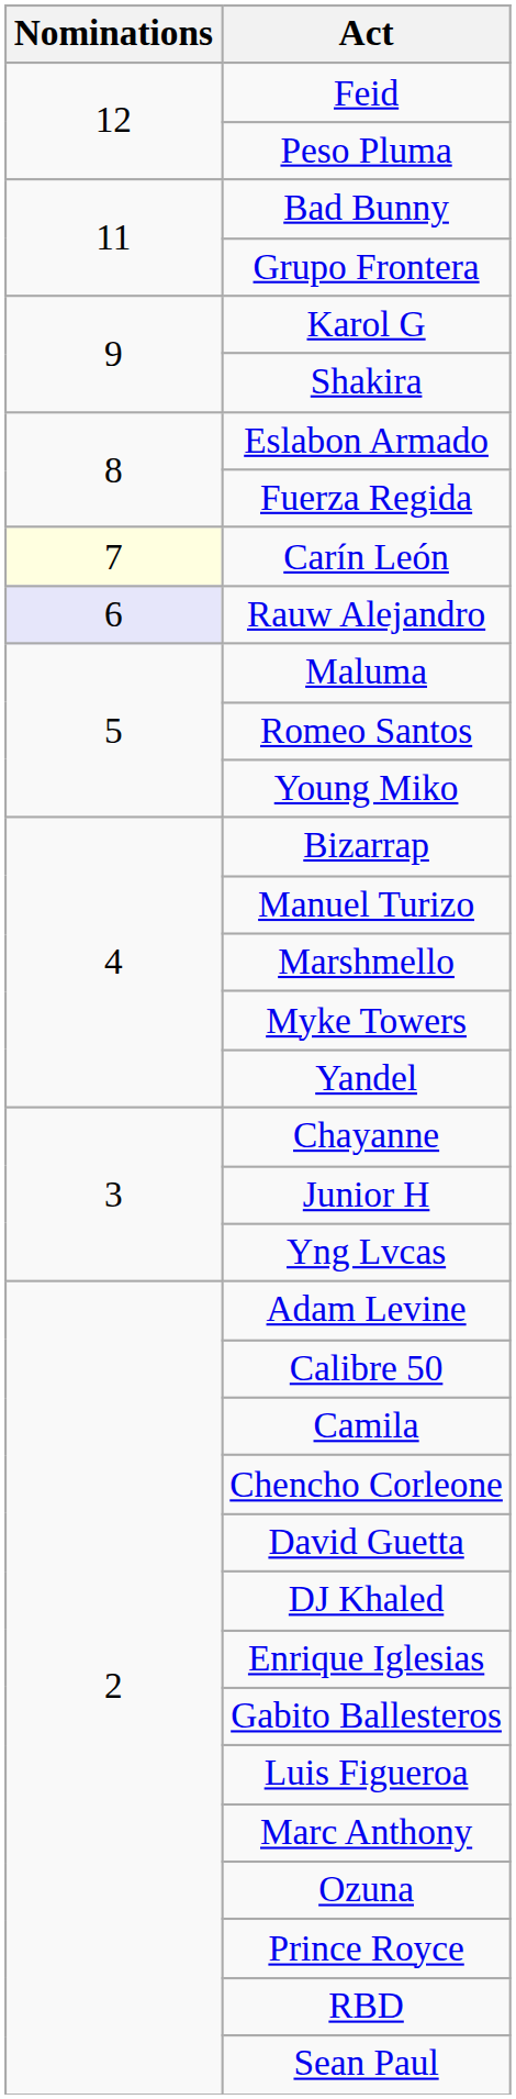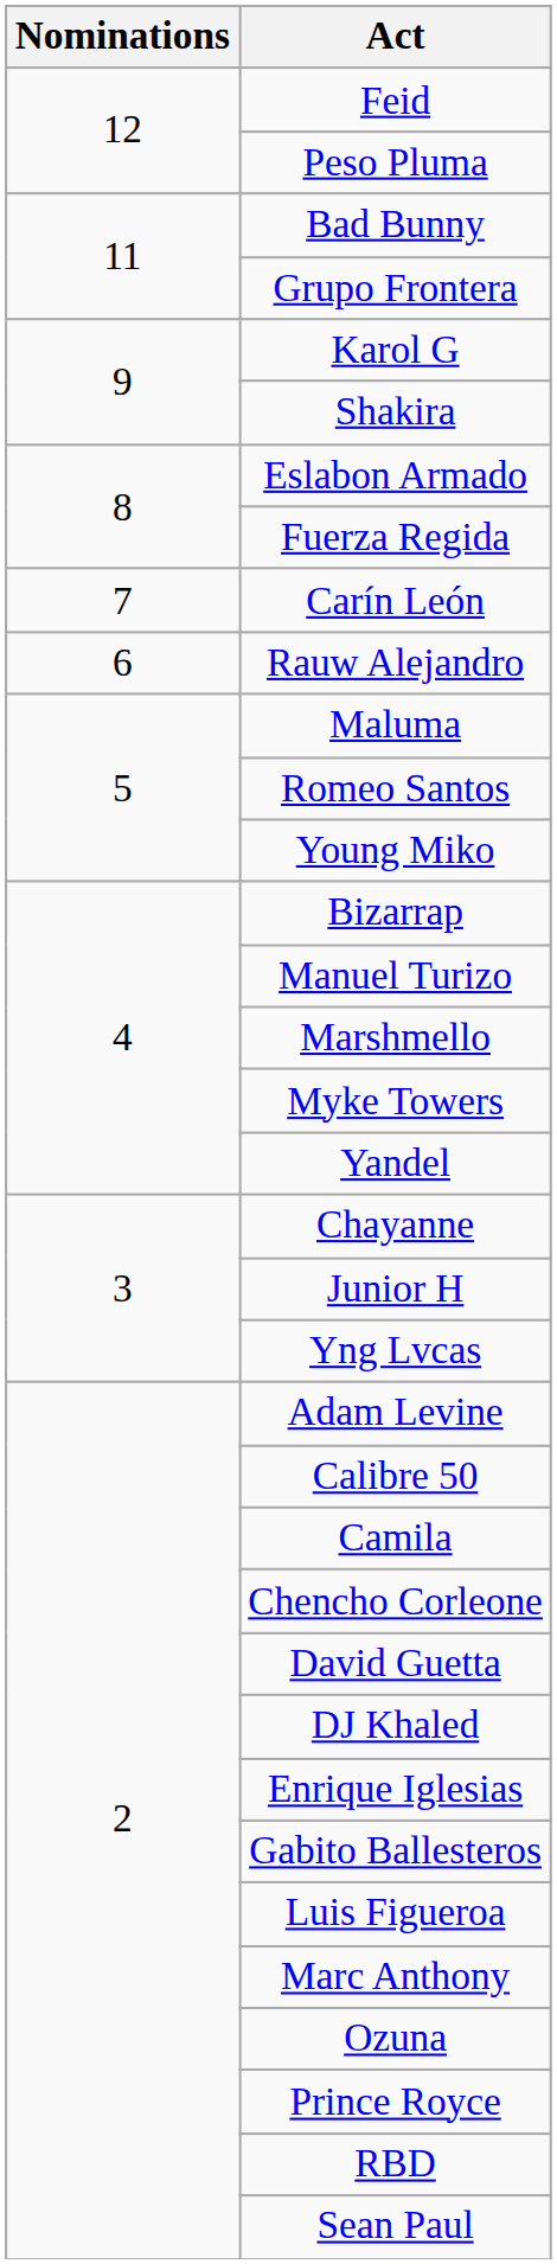Carín León | Nominations: lightyellow background -> no background
Rauw Alejandro | Nominations: lavender background -> no background
